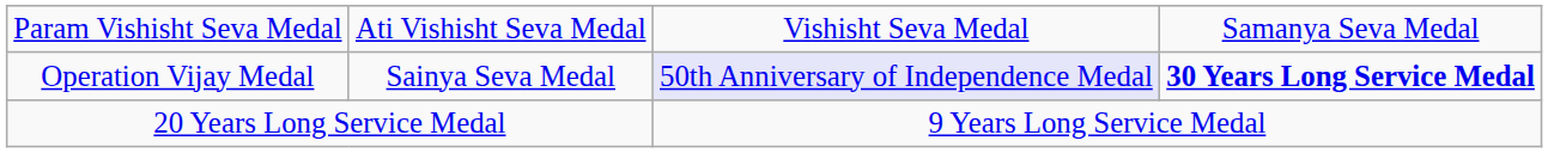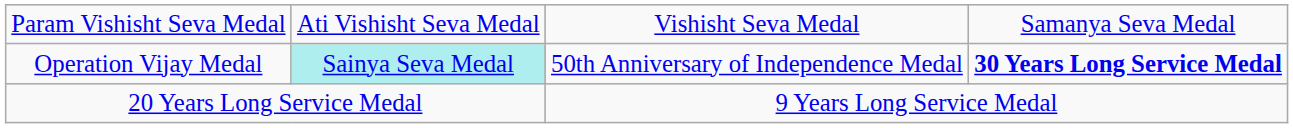Operation Vijay Medal | column 2: no background -> paleturquoise background
Operation Vijay Medal | column 3: lavender background -> no background
